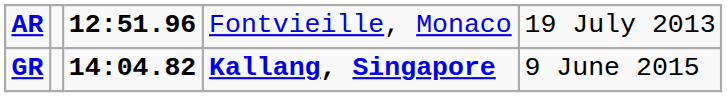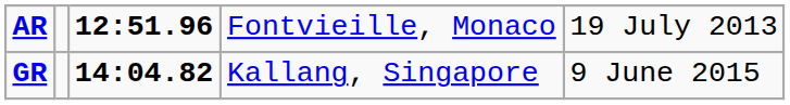GR | column 4: bold -> normal
